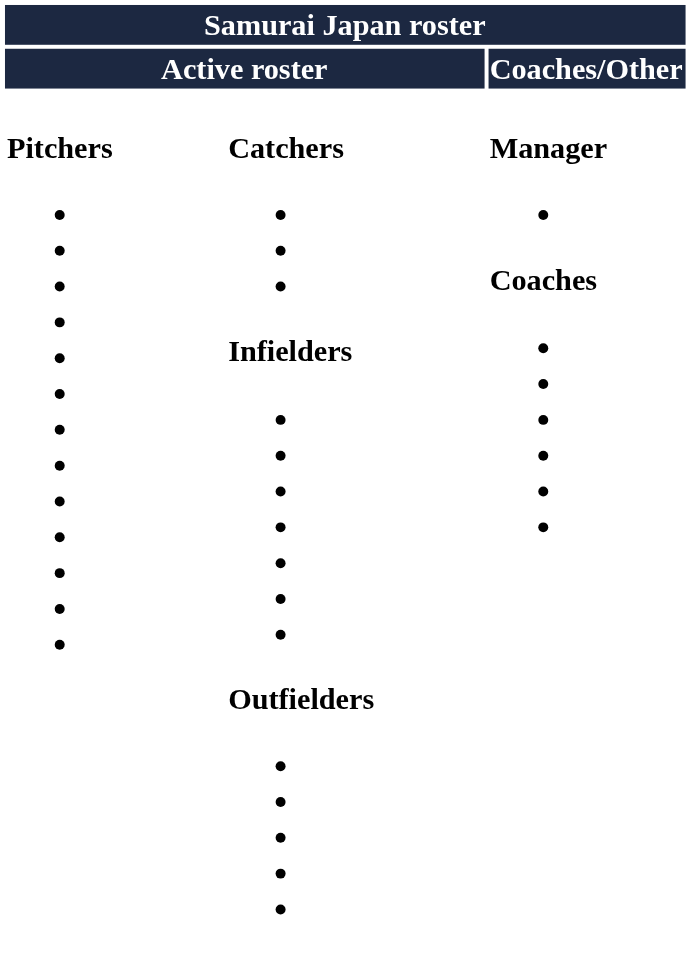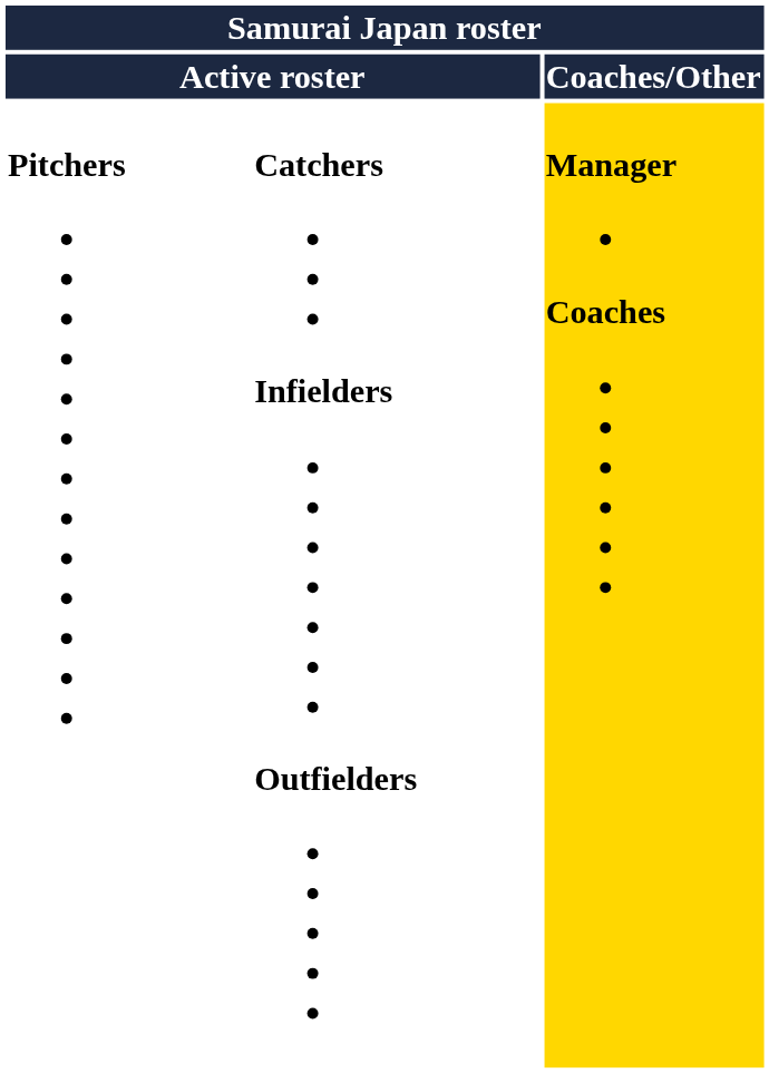Pitchers | Coaches/Other: no background -> gold background
